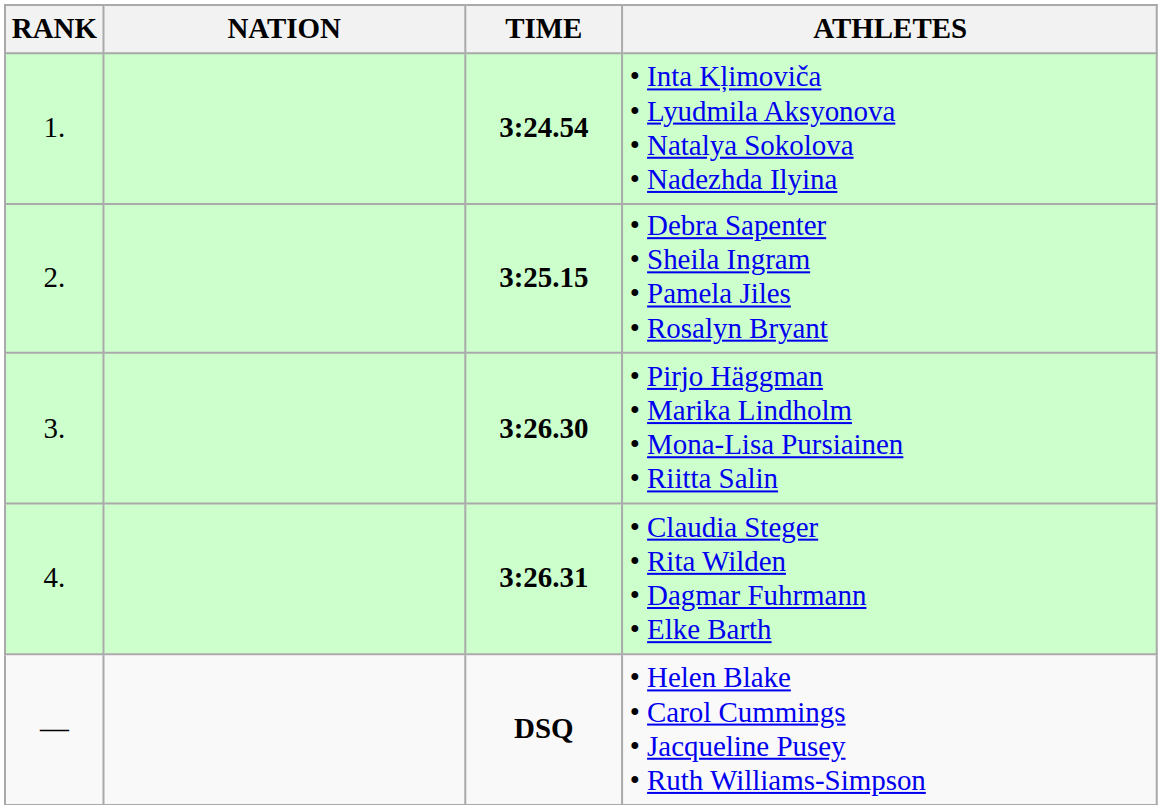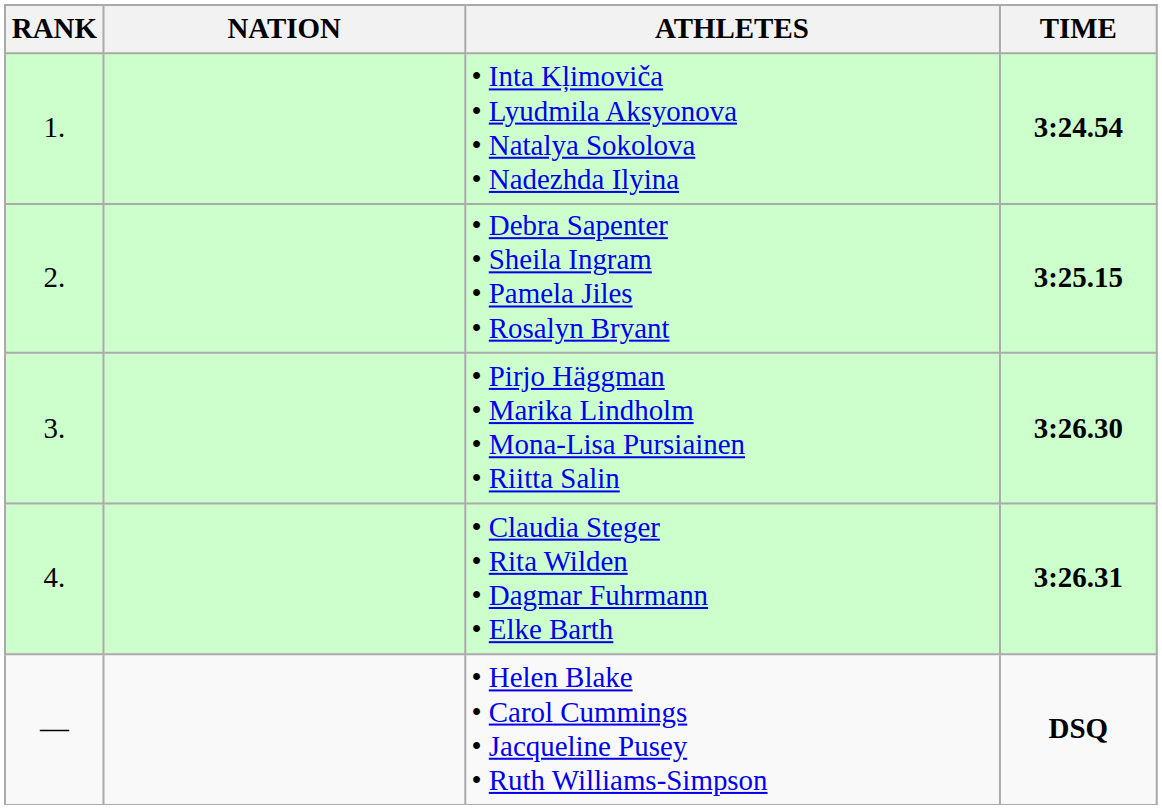columns swapped: ATHLETES <-> TIME
